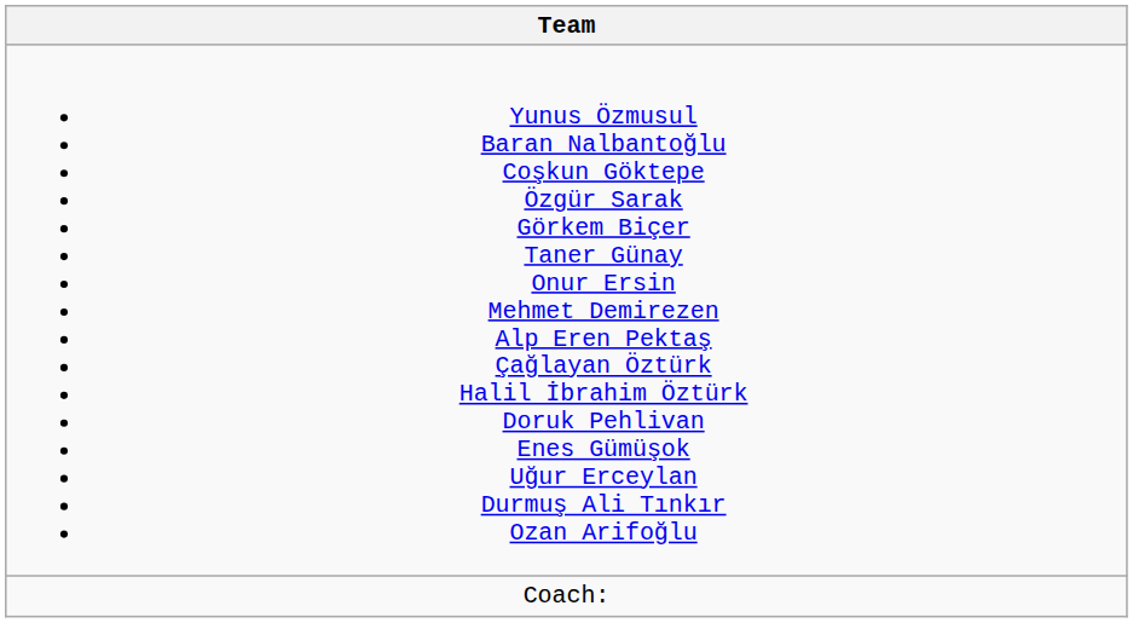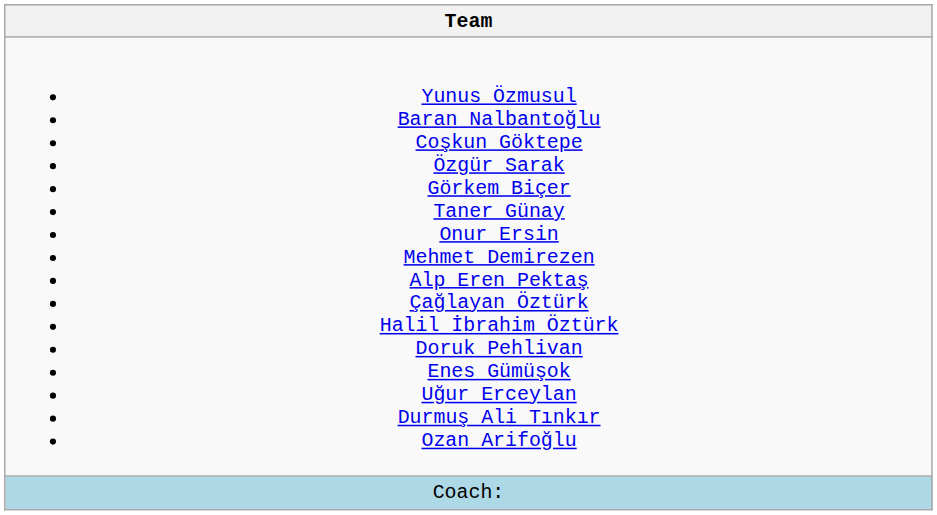row 3 | column 1: no background -> lightblue background
